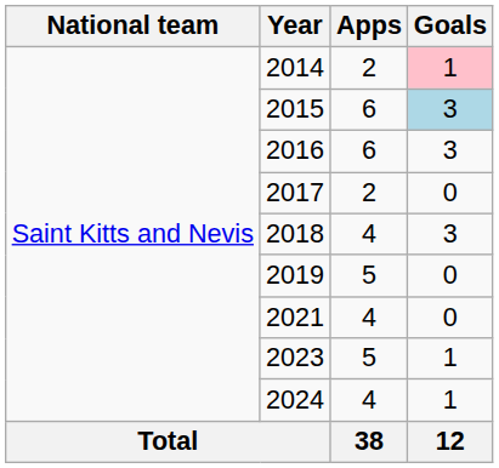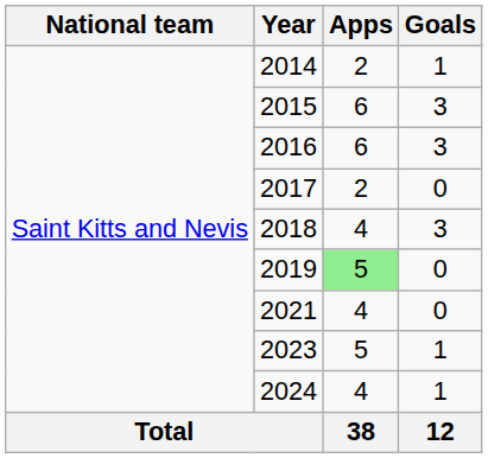2014 | Goals: pink background -> no background
2015 | Goals: lightblue background -> no background
2019 | Apps: no background -> lightgreen background
